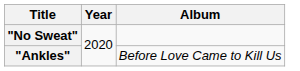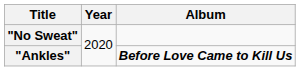"Ankles" | Album: normal -> bold
